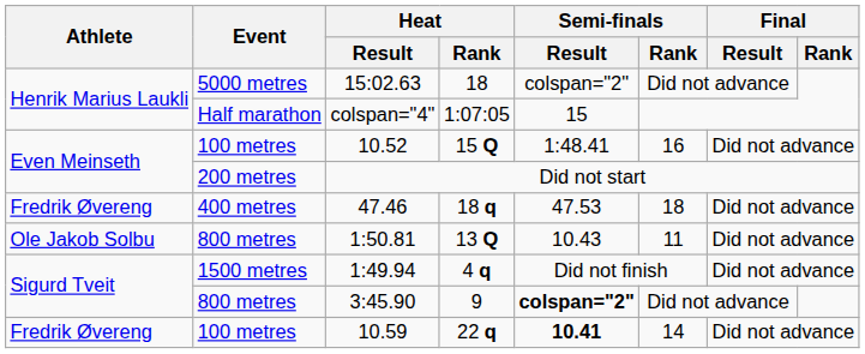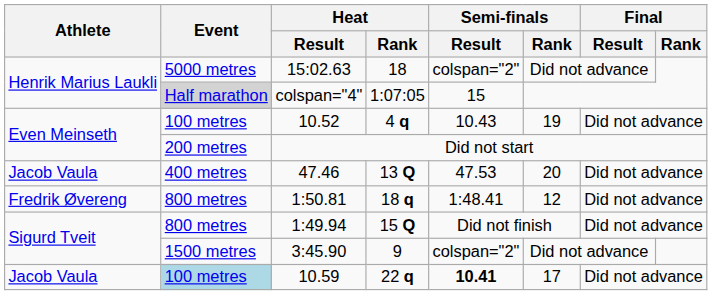colspan="4" | Event: no background -> lightgrey background
10.52 | Heat / Rank: 15 Q -> 4 q
10.52 | Semi-finals / Result: 1:48.41 -> 10.43
10.52 | Semi-finals / Rank: 16 -> 19
47.46 | Athlete: Fredrik Øvereng -> Jacob Vaula
47.46 | Heat / Rank: 18 q -> 13 Q
47.46 | Semi-finals / Rank: 18 -> 20
1:50.81 | Athlete: Ole Jakob Solbu -> Fredrik Øvereng
1:50.81 | Heat / Rank: 13 Q -> 18 q
1:50.81 | Semi-finals / Result: 10.43 -> 1:48.41
1:50.81 | Semi-finals / Rank: 11 -> 12
1:49.94 | Event: 1500 metres -> 800 metres
1:49.94 | Heat / Rank: 4 q -> 15 Q
3:45.90 | Event: 800 metres -> 1500 metres
3:45.90 | Semi-finals / Result: bold -> normal
10.59 | Athlete: Fredrik Øvereng -> Jacob Vaula
10.59 | Event: no background -> lightblue background
10.59 | Semi-finals / Rank: 14 -> 17
